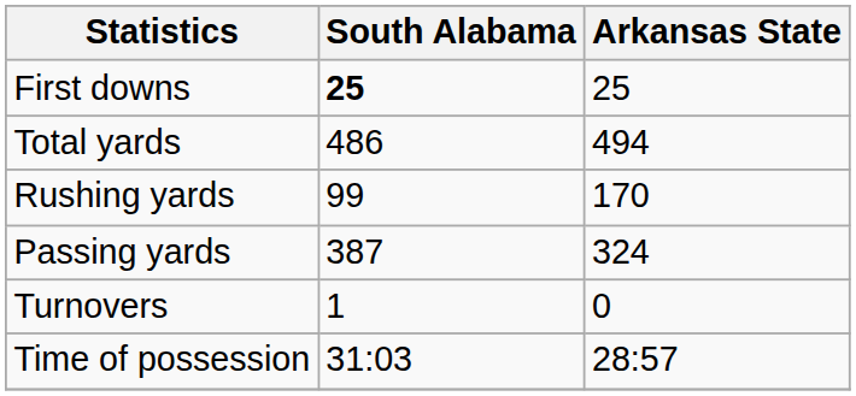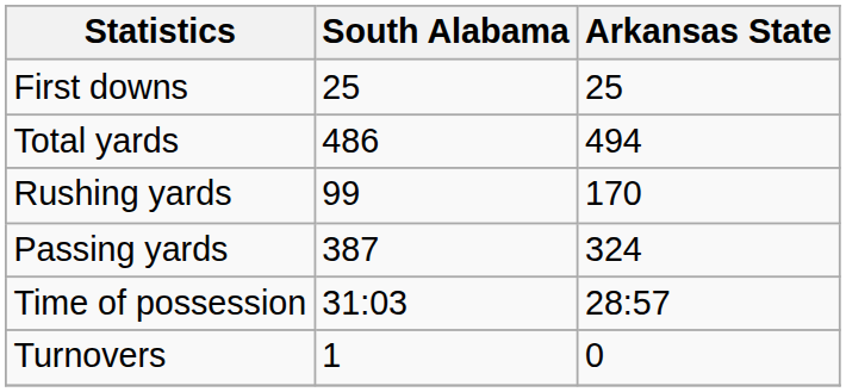First downs | South Alabama: bold -> normal
rows swapped: Turnovers <-> Time of possession
